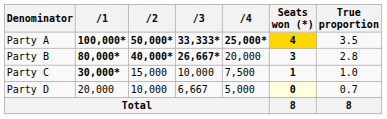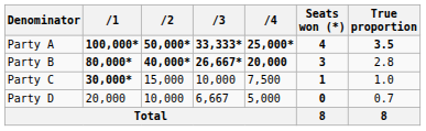Party A | Seats won (*): gold background -> no background
Party A | True proportion: normal -> bold
Party B | 4: normal -> bold
Party D | Seats won (*): lightyellow background -> no background
